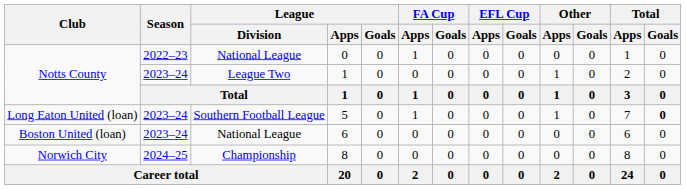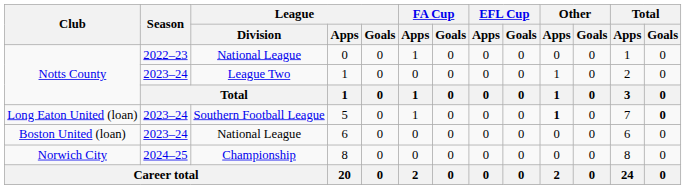5 | Other / Apps: normal -> bold
